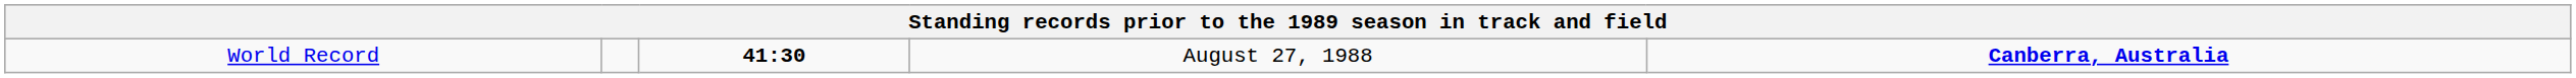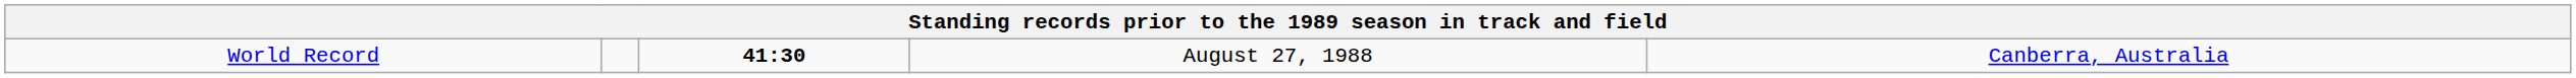World Record | column 5: bold -> normal
